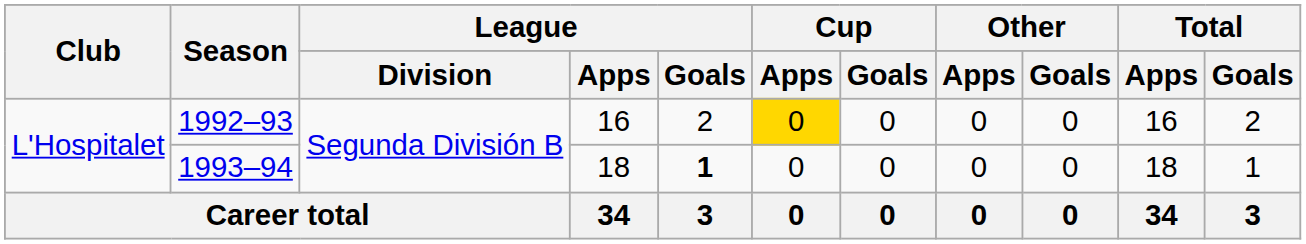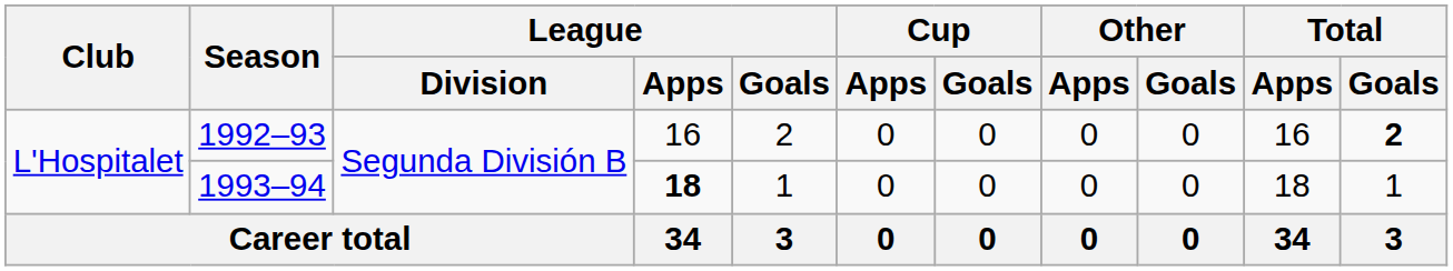1992–93 | Cup / Apps: gold background -> no background
1992–93 | Total / Goals: normal -> bold
1993–94 | League / Apps: normal -> bold
1993–94 | League / Goals: bold -> normal
